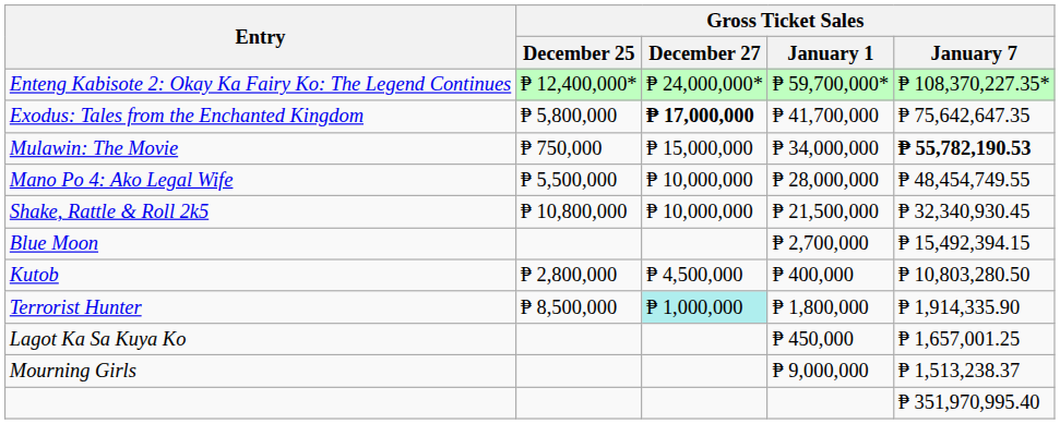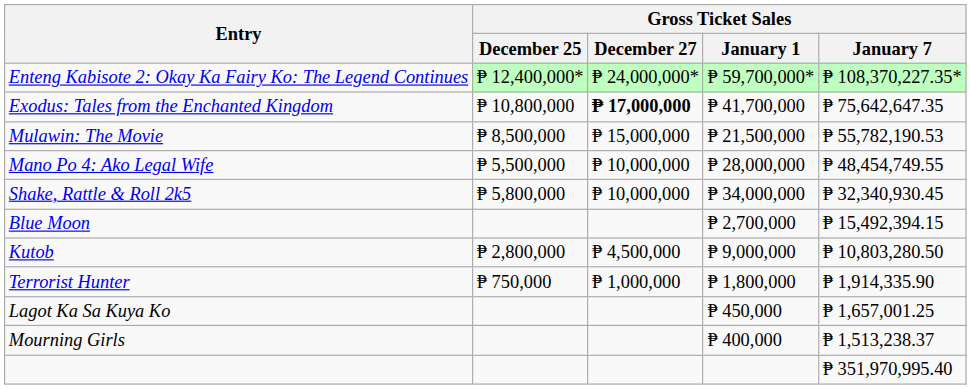Exodus: Tales from the Enchanted Kingdom | Gross Ticket Sales / December 25: ₱ 5,800,000 -> ₱ 10,800,000
Mulawin: The Movie | Gross Ticket Sales / December 25: ₱ 750,000 -> ₱ 8,500,000
Mulawin: The Movie | Gross Ticket Sales / January 1: ₱ 34,000,000 -> ₱ 21,500,000
Mulawin: The Movie | Gross Ticket Sales / January 7: bold -> normal
Shake, Rattle & Roll 2k5 | Gross Ticket Sales / December 25: ₱ 10,800,000 -> ₱ 5,800,000
Shake, Rattle & Roll 2k5 | Gross Ticket Sales / January 1: ₱ 21,500,000 -> ₱ 34,000,000
Kutob | Gross Ticket Sales / January 1: ₱ 400,000 -> ₱ 9,000,000
Terrorist Hunter | Gross Ticket Sales / December 25: ₱ 8,500,000 -> ₱ 750,000
Terrorist Hunter | Gross Ticket Sales / December 27: paleturquoise background -> no background
Mourning Girls | Gross Ticket Sales / January 1: ₱ 9,000,000 -> ₱ 400,000
